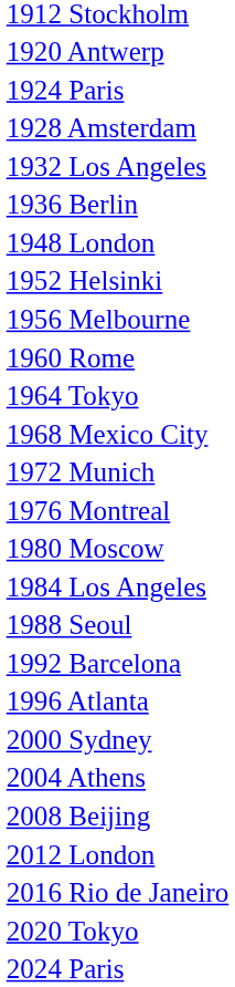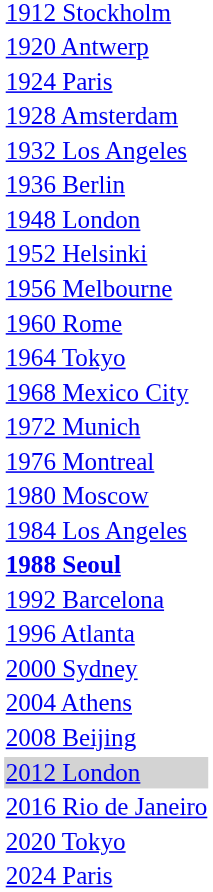1988 Seoul | column 1: normal -> bold
2012 London | column 1: no background -> lightgrey background
